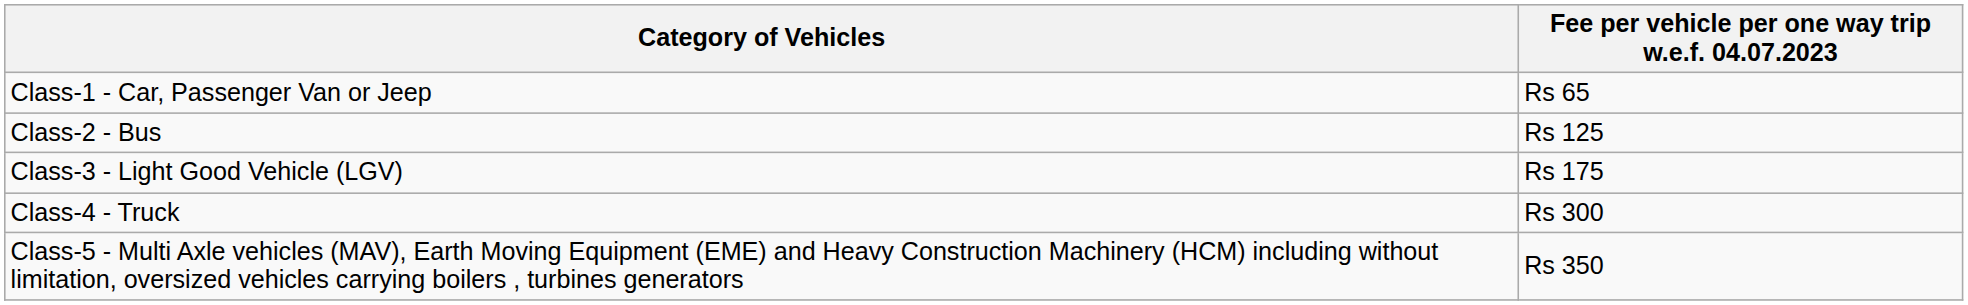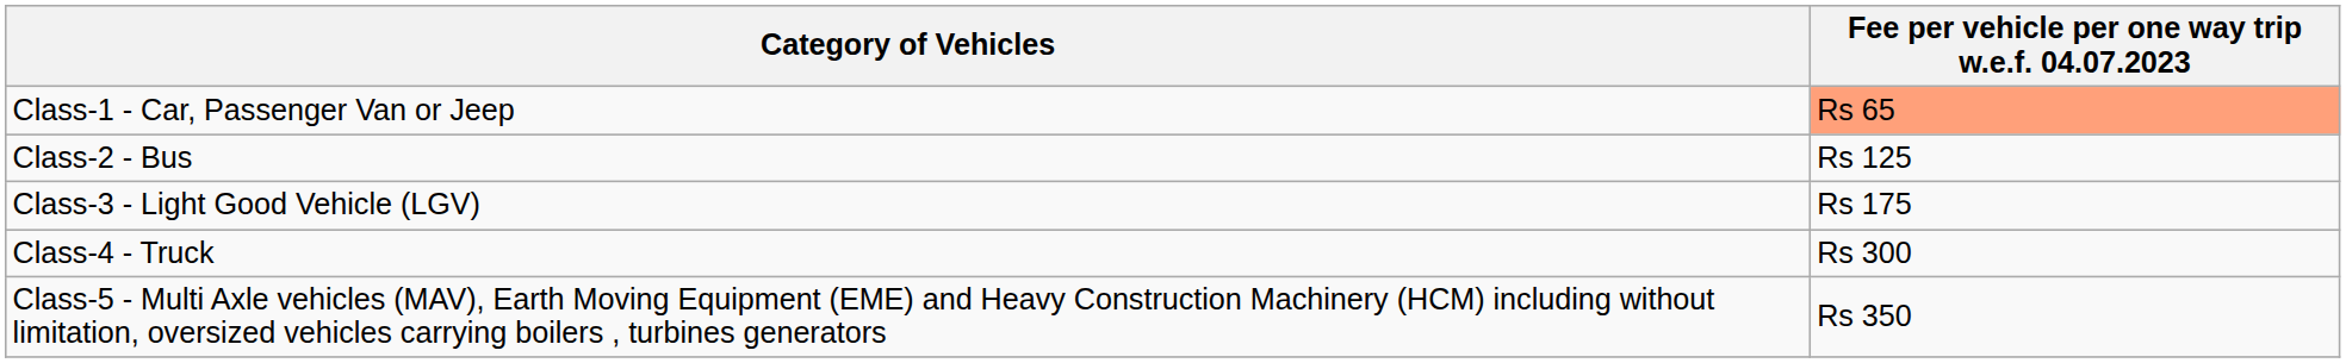Class-1 - Car, Passenger Van or Jeep | Fee per vehicle per one way trip w.e.f. 04.07.2023: no background -> lightsalmon background
